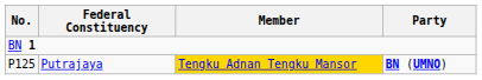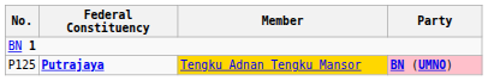P125 | Federal Constituency: normal -> bold
P125 | Party: no background -> pink background
